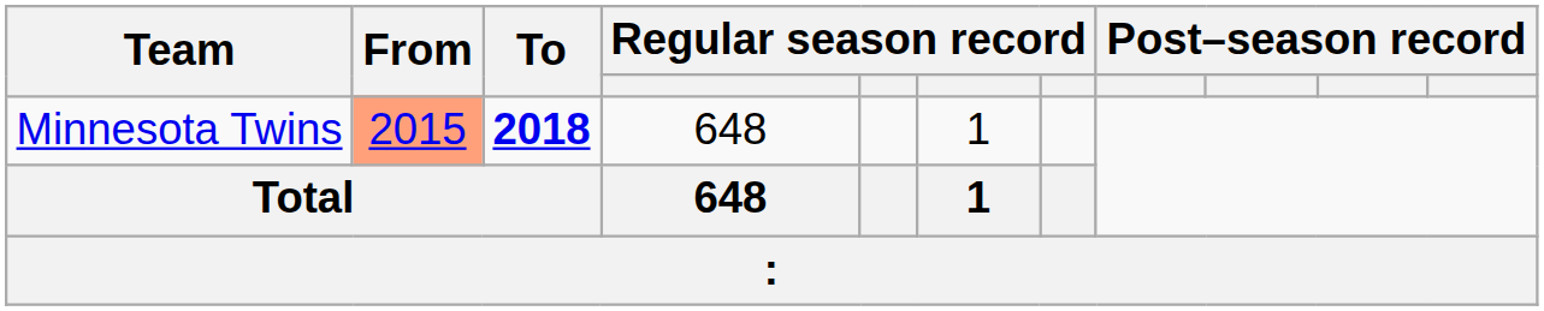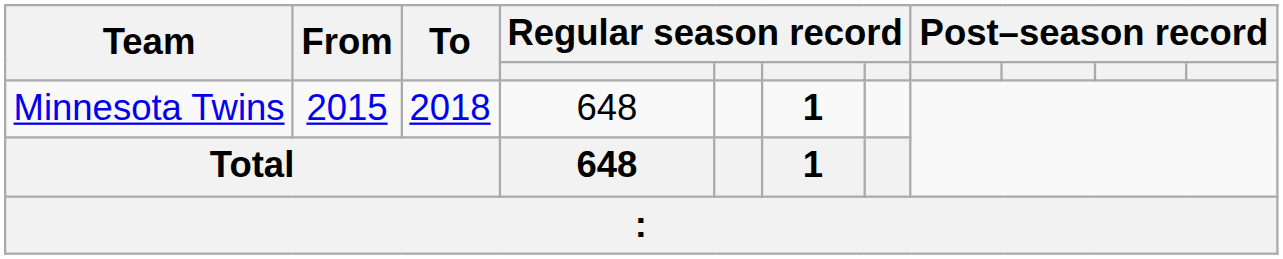Minnesota Twins | From: lightsalmon background -> no background
Minnesota Twins | To: bold -> normal
Minnesota Twins | column 6: normal -> bold
